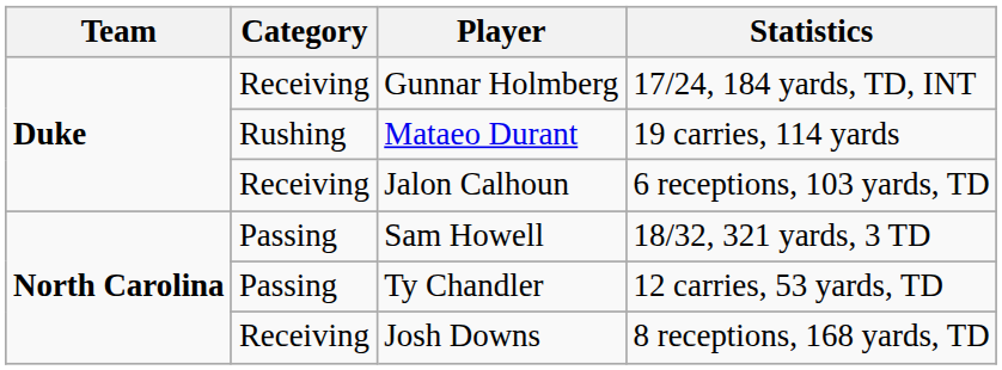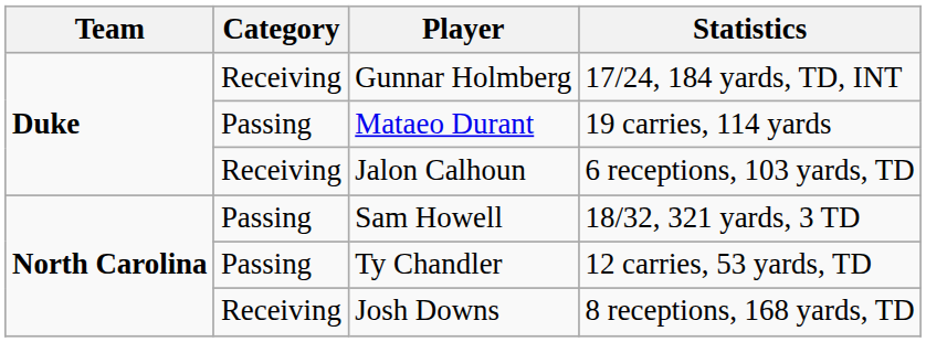Mataeo Durant | Category: Rushing -> Passing
